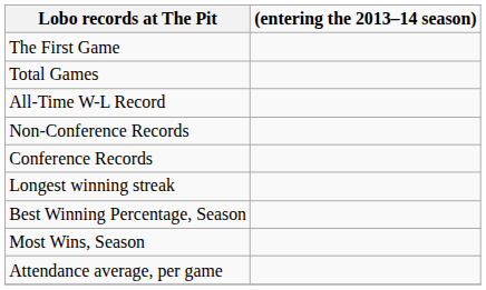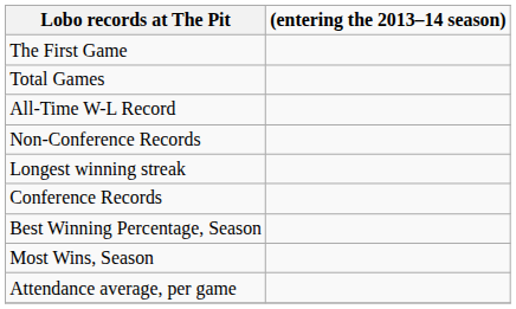rows swapped: Conference Records <-> Longest winning streak
